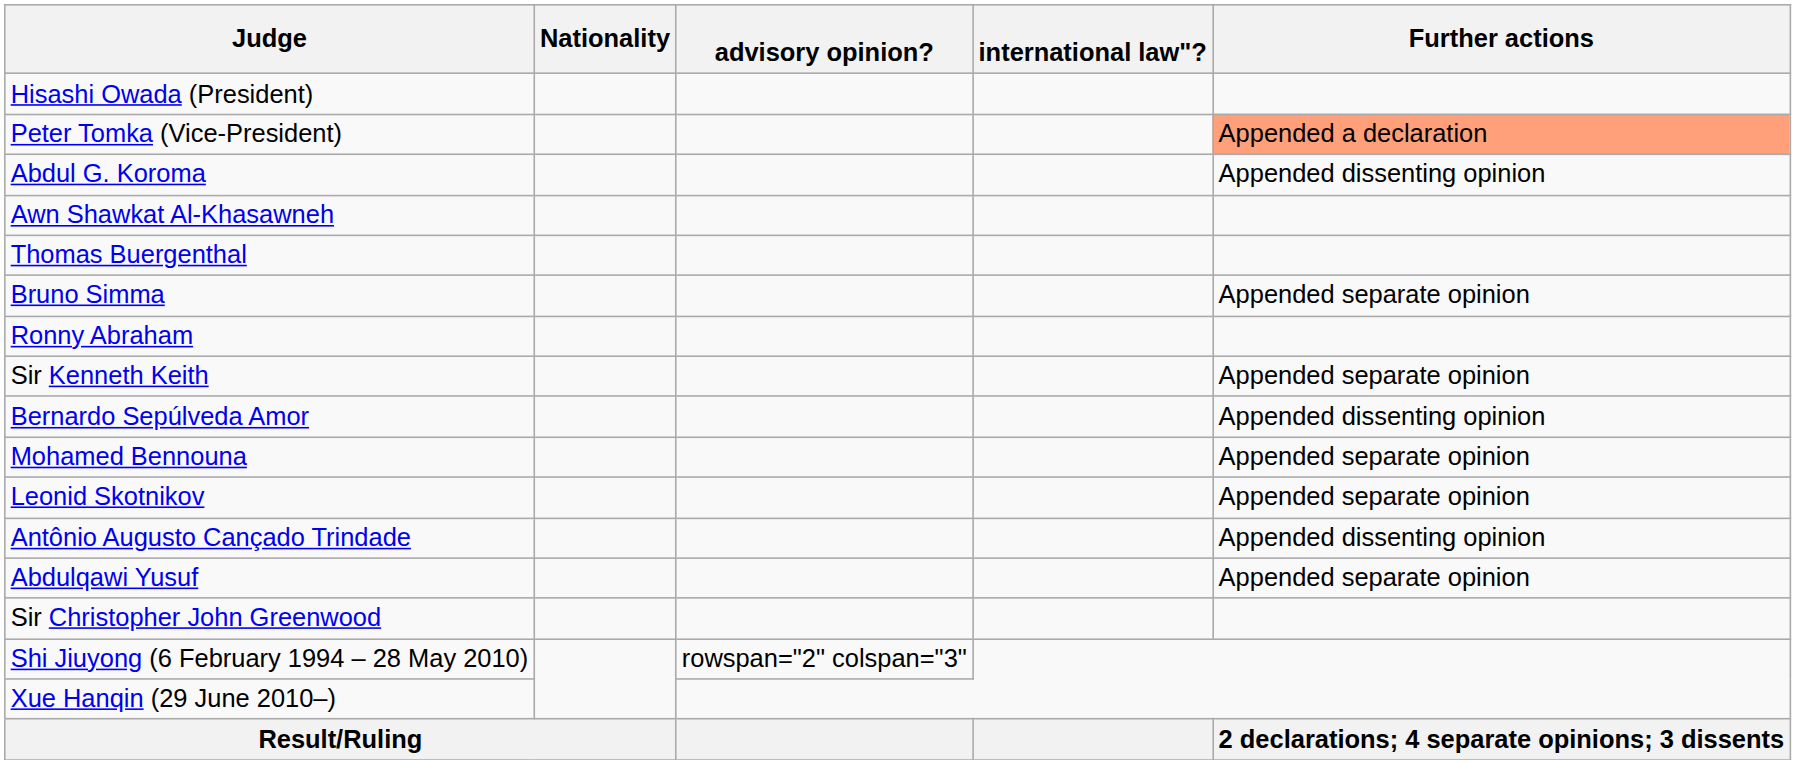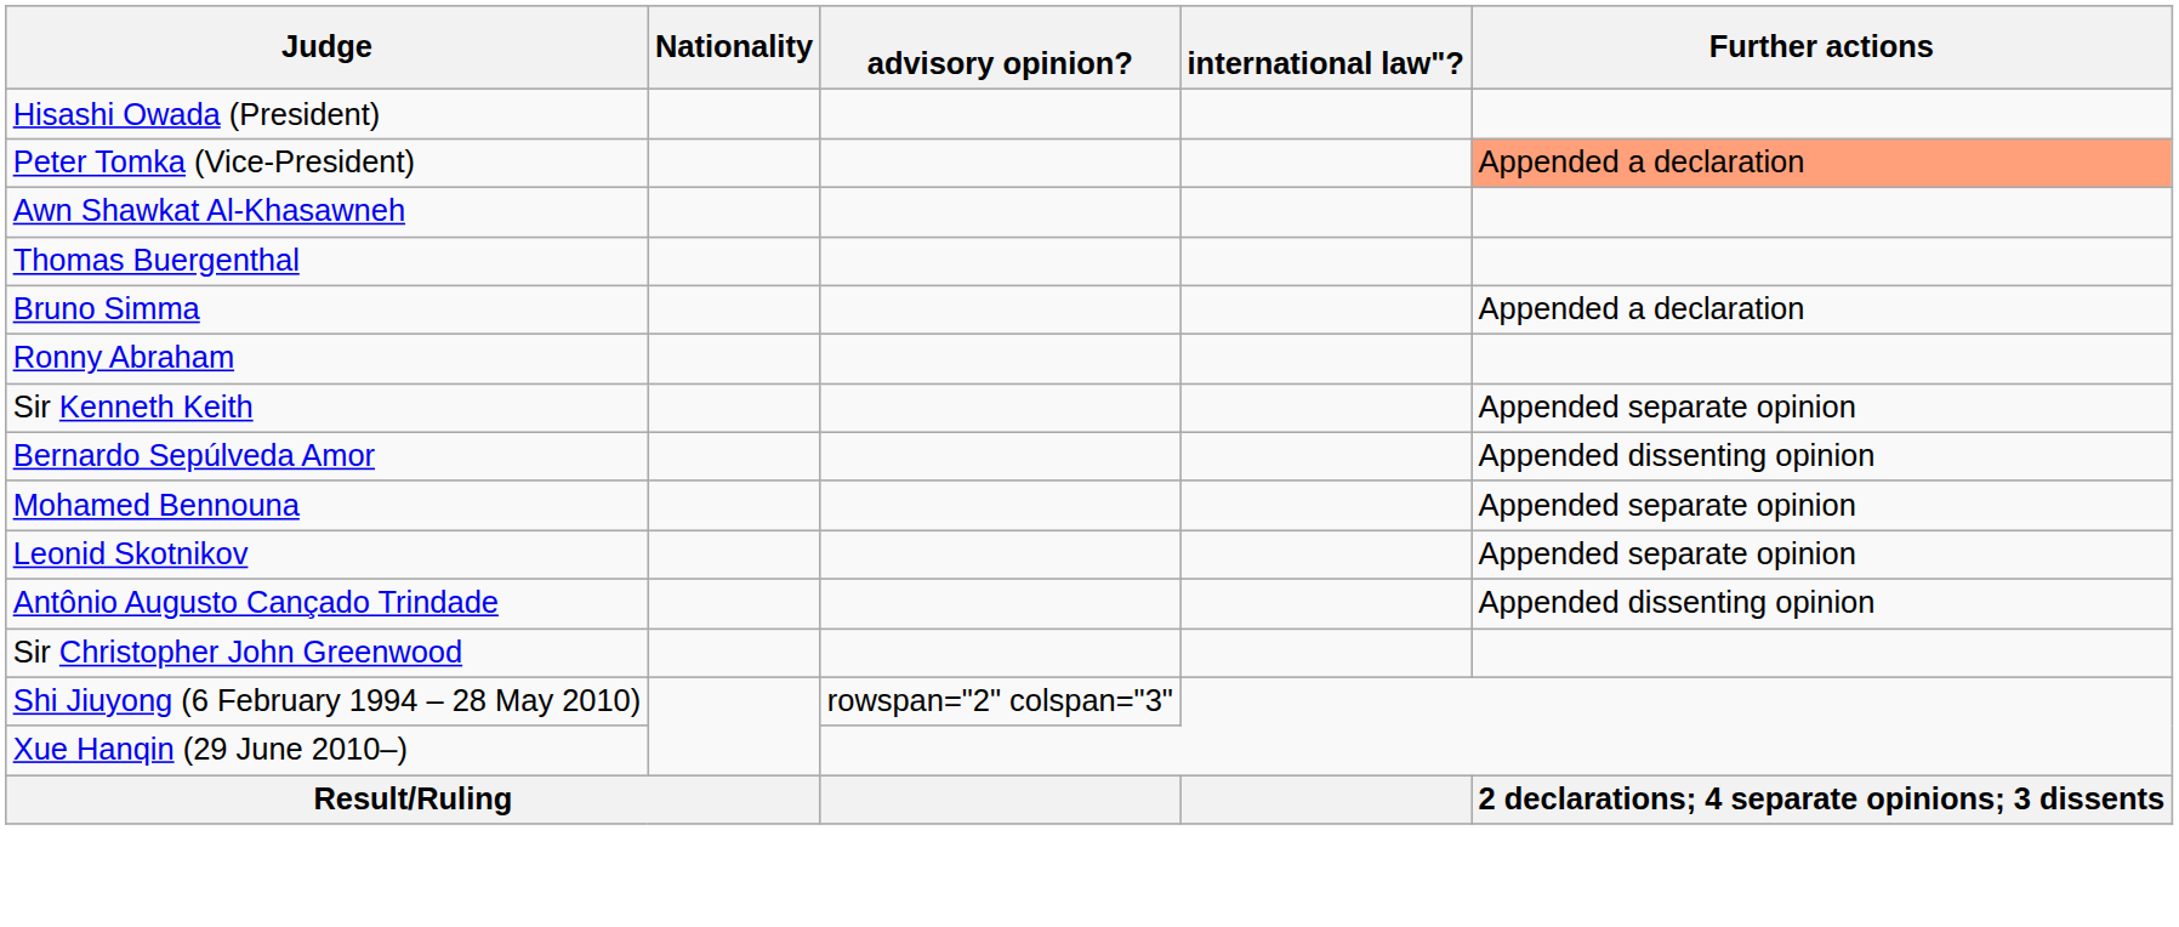- row: Abdul G. Koroma | Appended dissenting opinion
Bruno Simma | Further actions: Appended separate opinion -> Appended a declaration
- row: Abdulqawi Yusuf | Appended separate opinion
